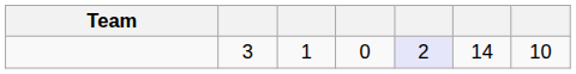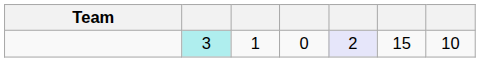row 2 | column 2: no background -> paleturquoise background
row 2 | column 6: 14 -> 15
